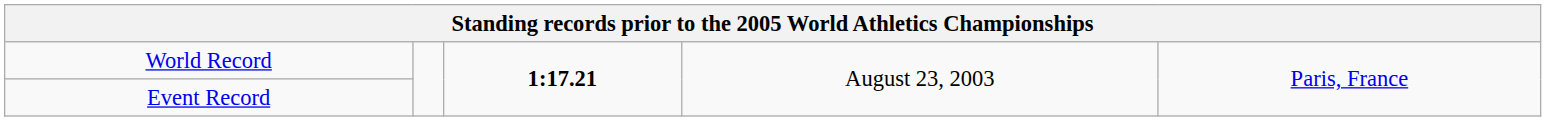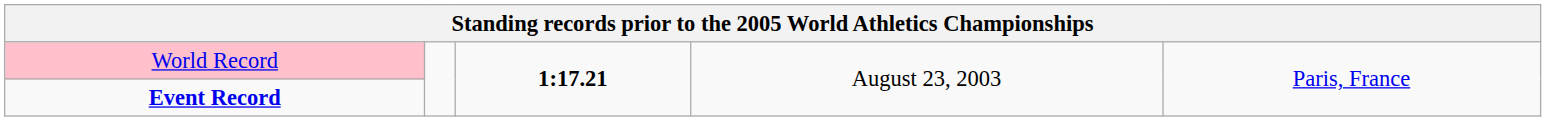World Record | column 1: no background -> pink background
Event Record | column 1: normal -> bold
